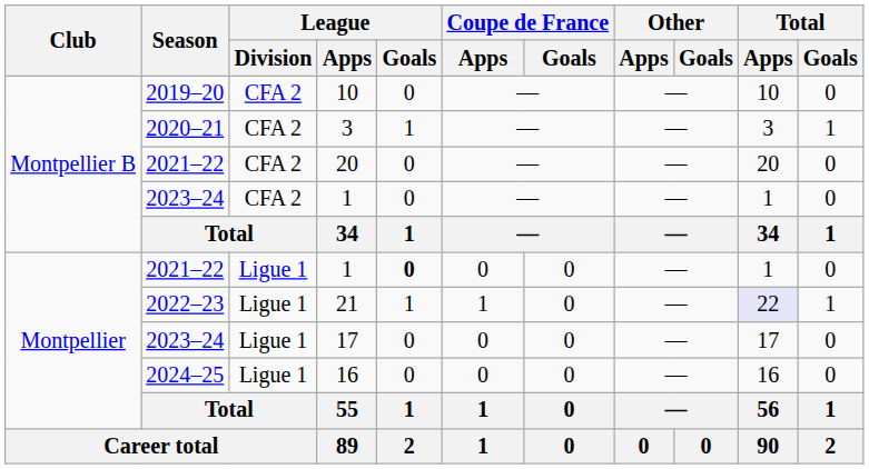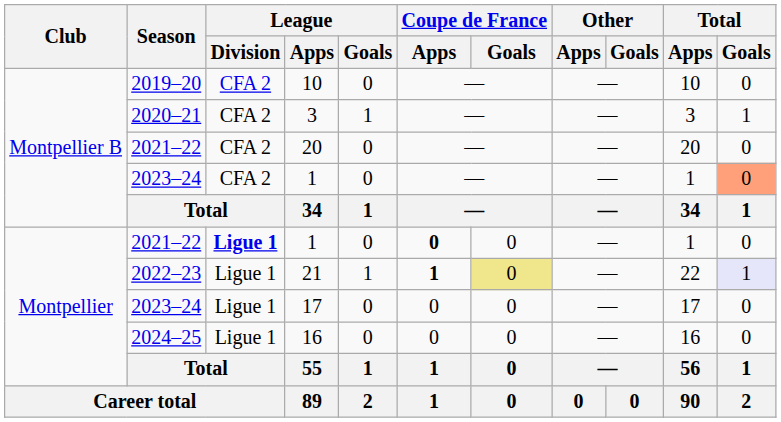2023–24 / 1 | Total / Goals: no background -> lightsalmon background
2021–22 / 1 | League / Division: normal -> bold
2021–22 / 1 | League / Goals: bold -> normal
2021–22 / 1 | Coupe de France / Apps: normal -> bold
21 | Coupe de France / Apps: normal -> bold
21 | Coupe de France / Goals: no background -> khaki background
21 | Total / Apps: lavender background -> no background
21 | Total / Goals: no background -> lavender background
